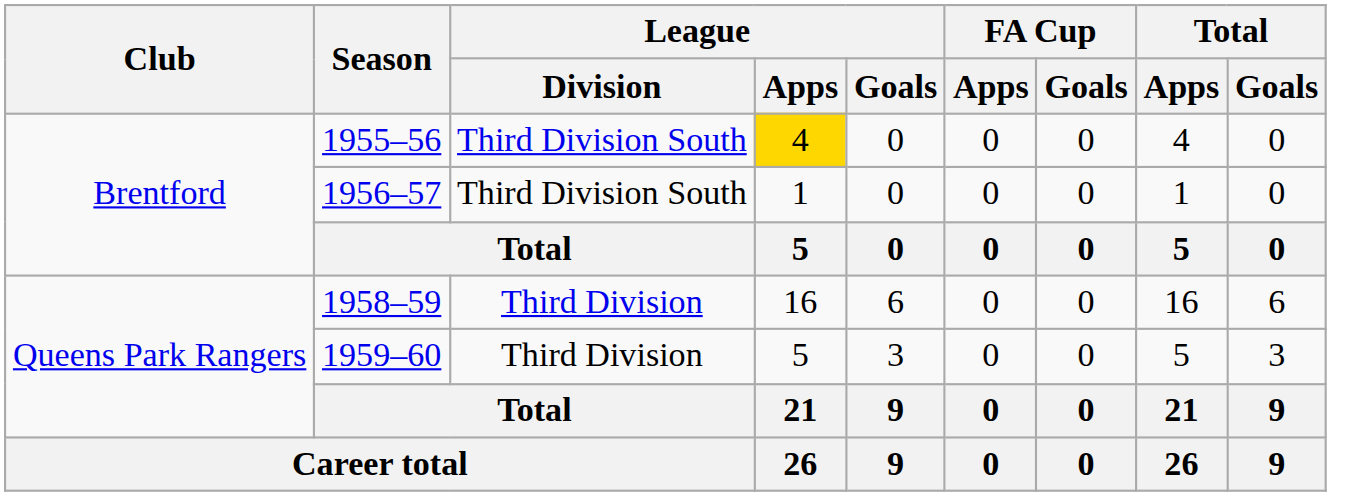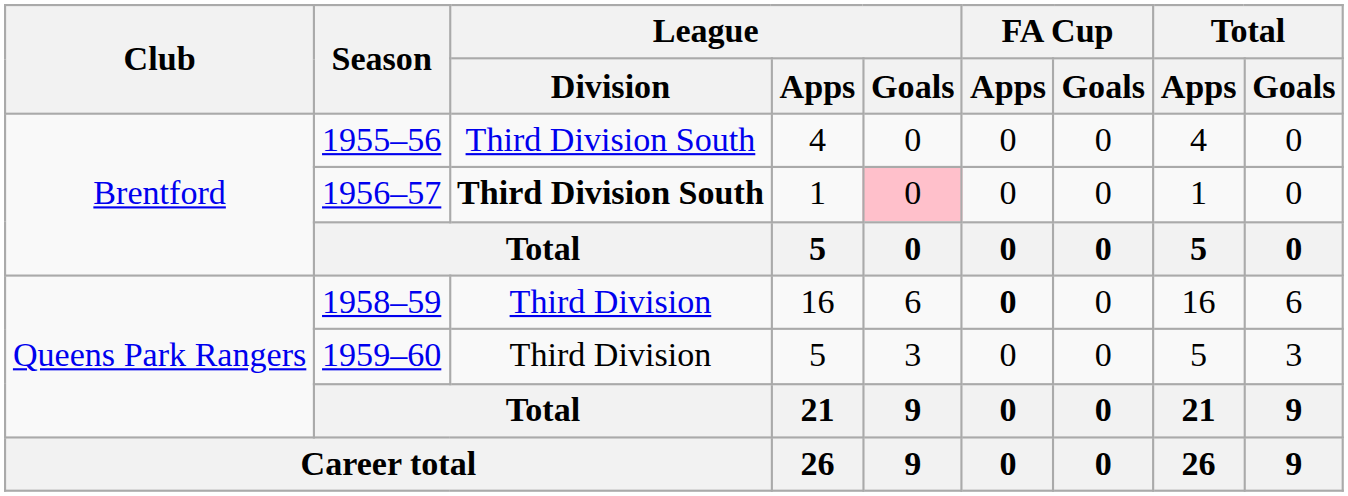1955–56 | League / Apps: gold background -> no background
1956–57 | League / Division: normal -> bold
1956–57 | League / Goals: no background -> pink background
1958–59 | FA Cup / Apps: normal -> bold
